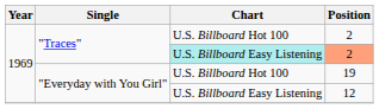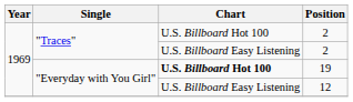U.S. Billboard Easy Listening / 2 | Chart: paleturquoise background -> no background
U.S. Billboard Easy Listening / 2 | Position: lightsalmon background -> no background
19 | Chart: normal -> bold
